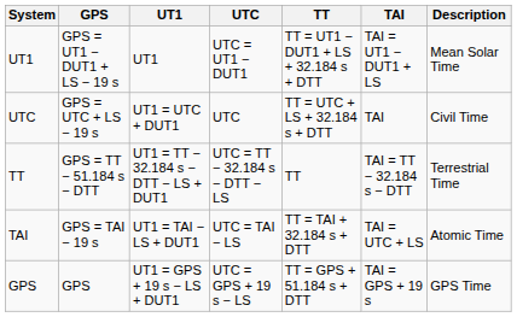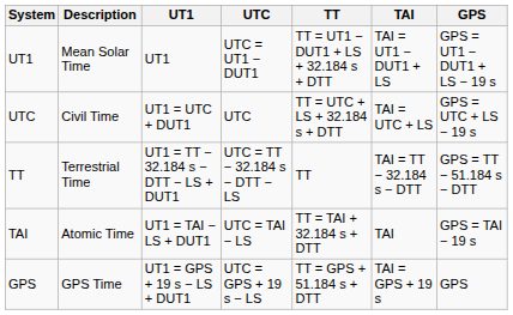columns swapped: Description <-> GPS
row 3 | TAI: TAI -> TAI = UTC + LS
row 5 | TAI: TAI = UTC + LS -> TAI
